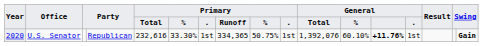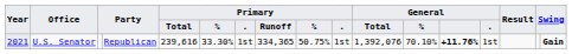U.S. Senator | Year: 2020 -> 2021
U.S. Senator | Primary / Total: 232,616 -> 239,616
U.S. Senator | General / %: 60.10% -> 70.10%
